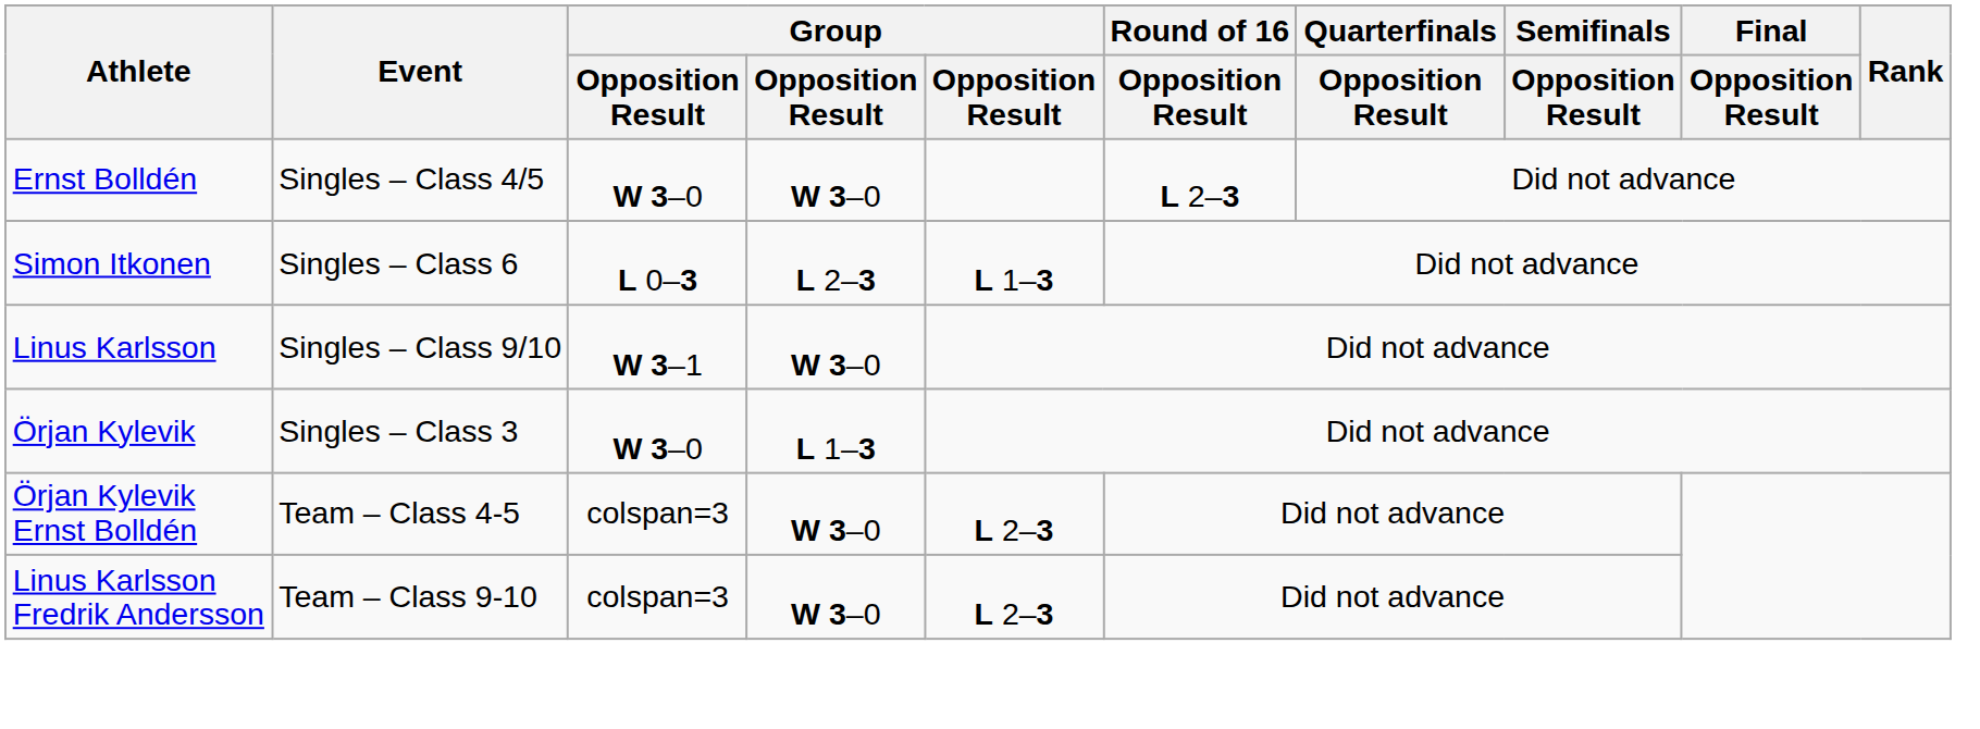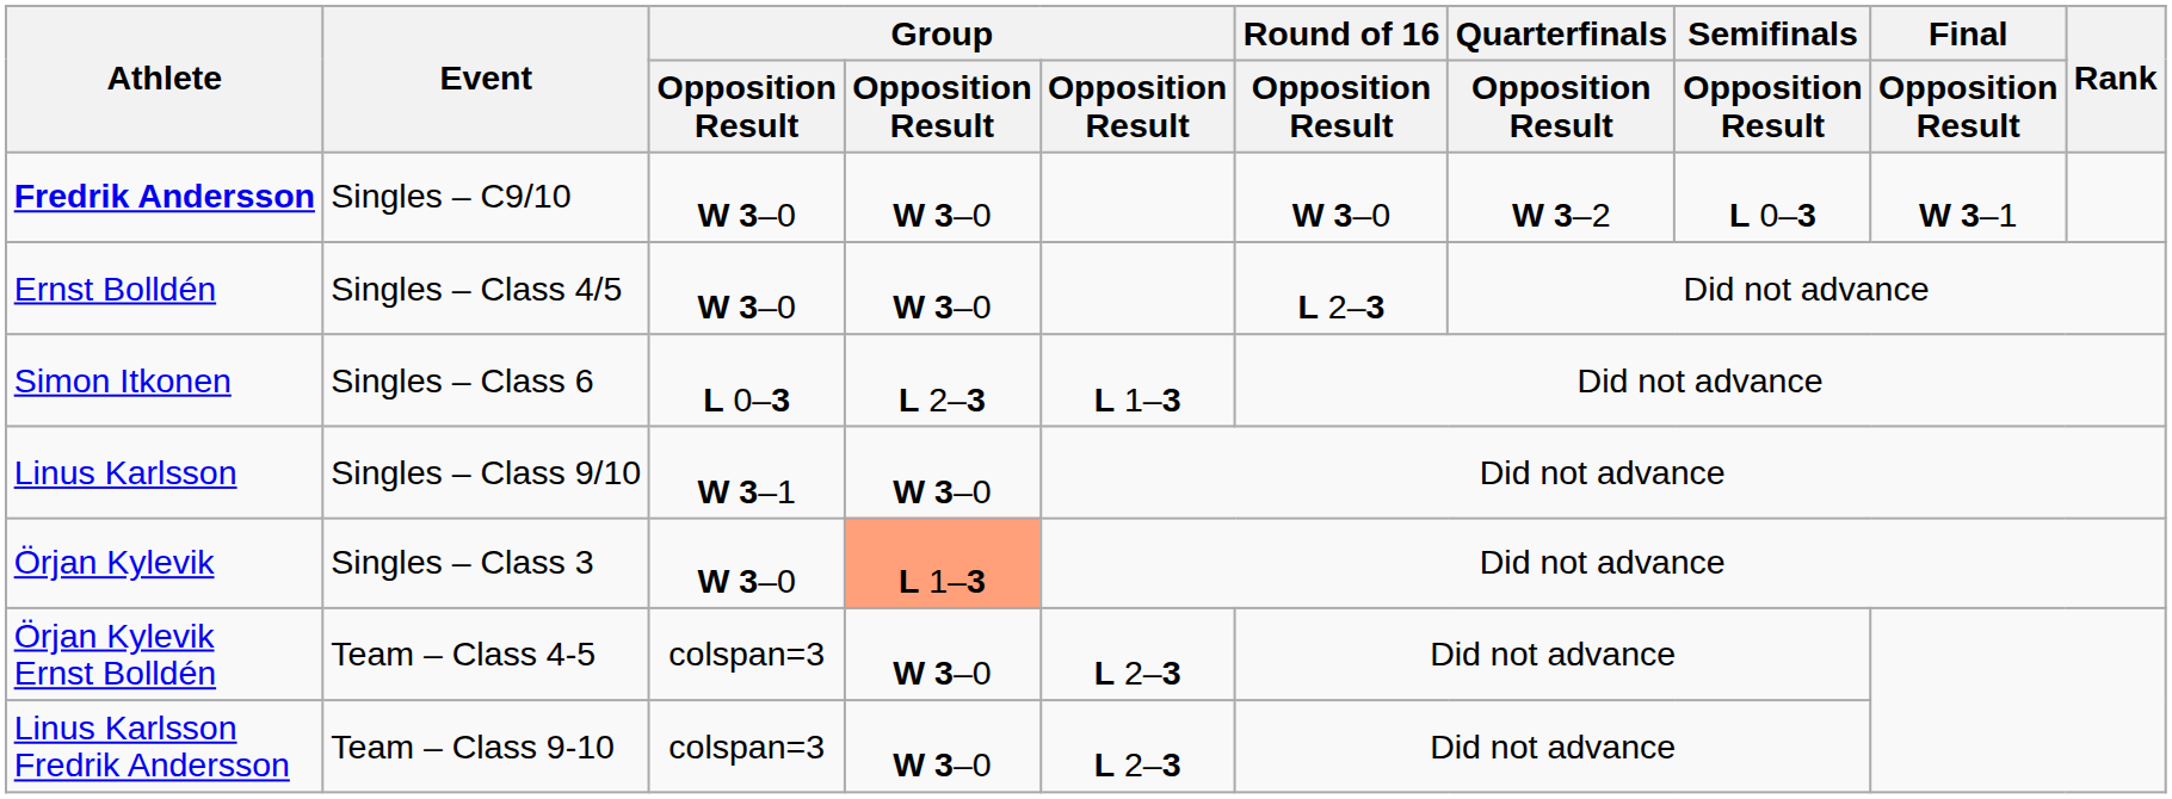+ row: Fredrik Andersson | Singles – C9/10 | W 3–0 | W 3–0 | W 3–0 | W 3–2 | L 0–3 | W 3–1
Örjan Kylevik | column 4: no background -> lightsalmon background
